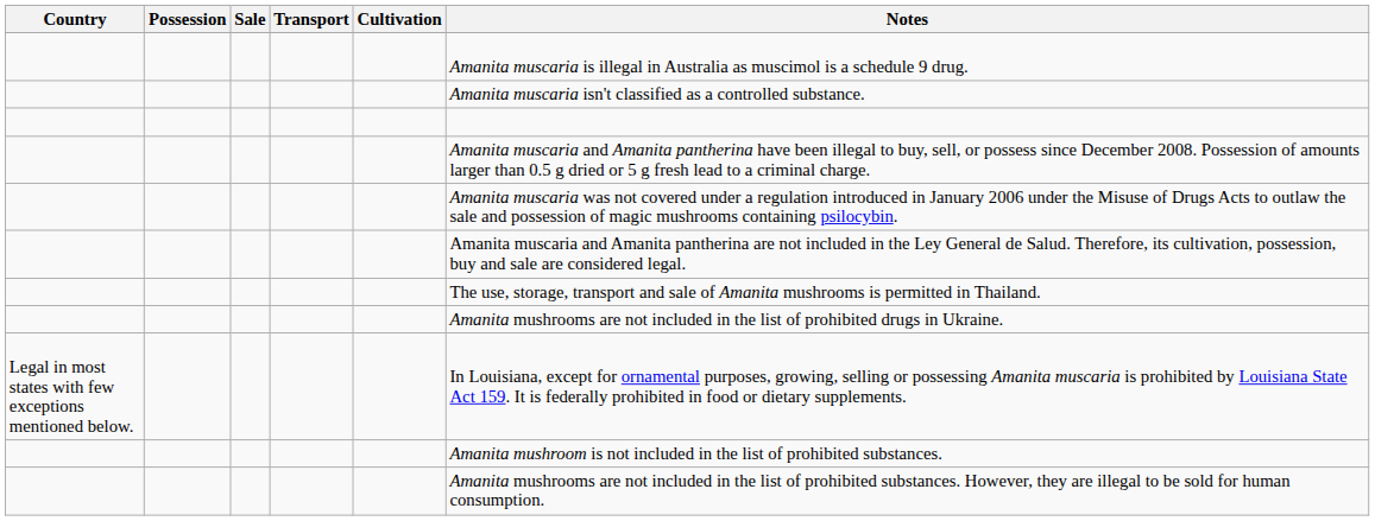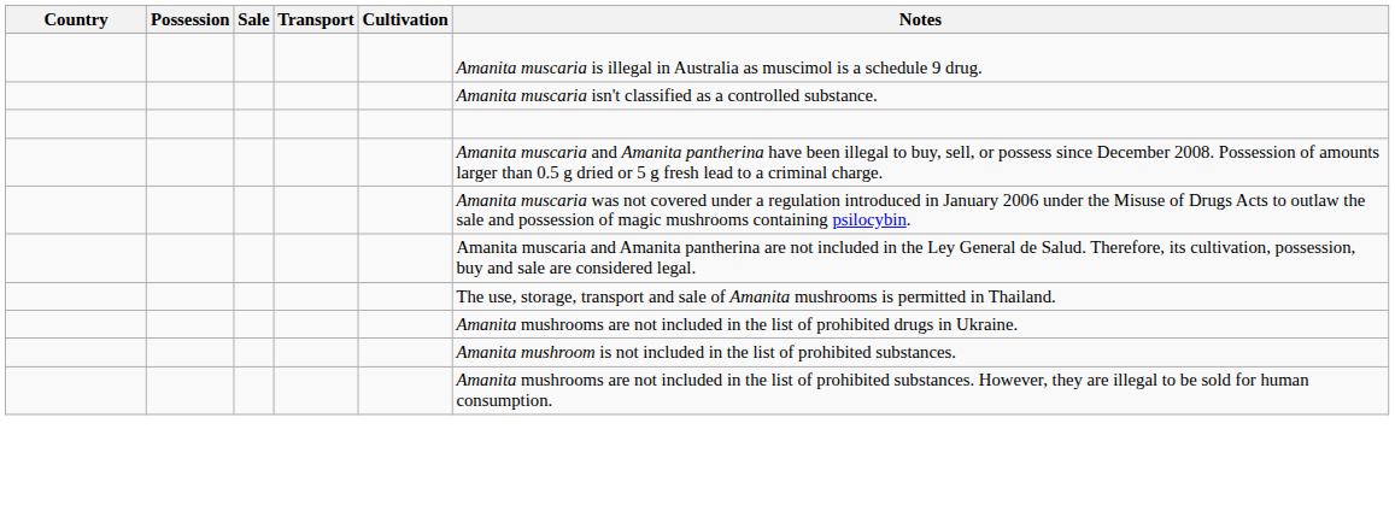- row: Legal in most states with few exceptions mentioned below. | In Louisiana, except for ornamental purposes, growing, selling or possessing Amanita muscaria is prohibited by Louisiana State Act 159. It is federally prohibited in food or dietary supplements.
